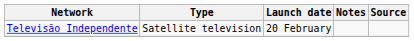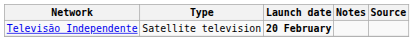Televisão Independente | Launch date: normal -> bold
